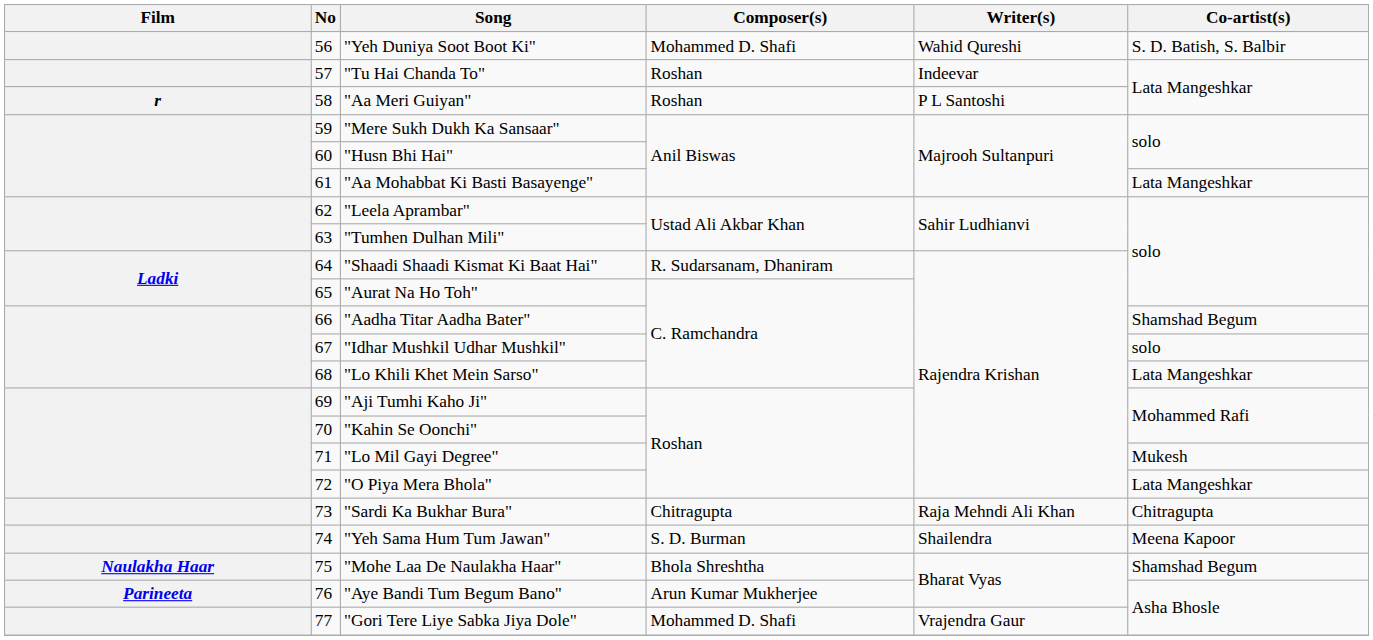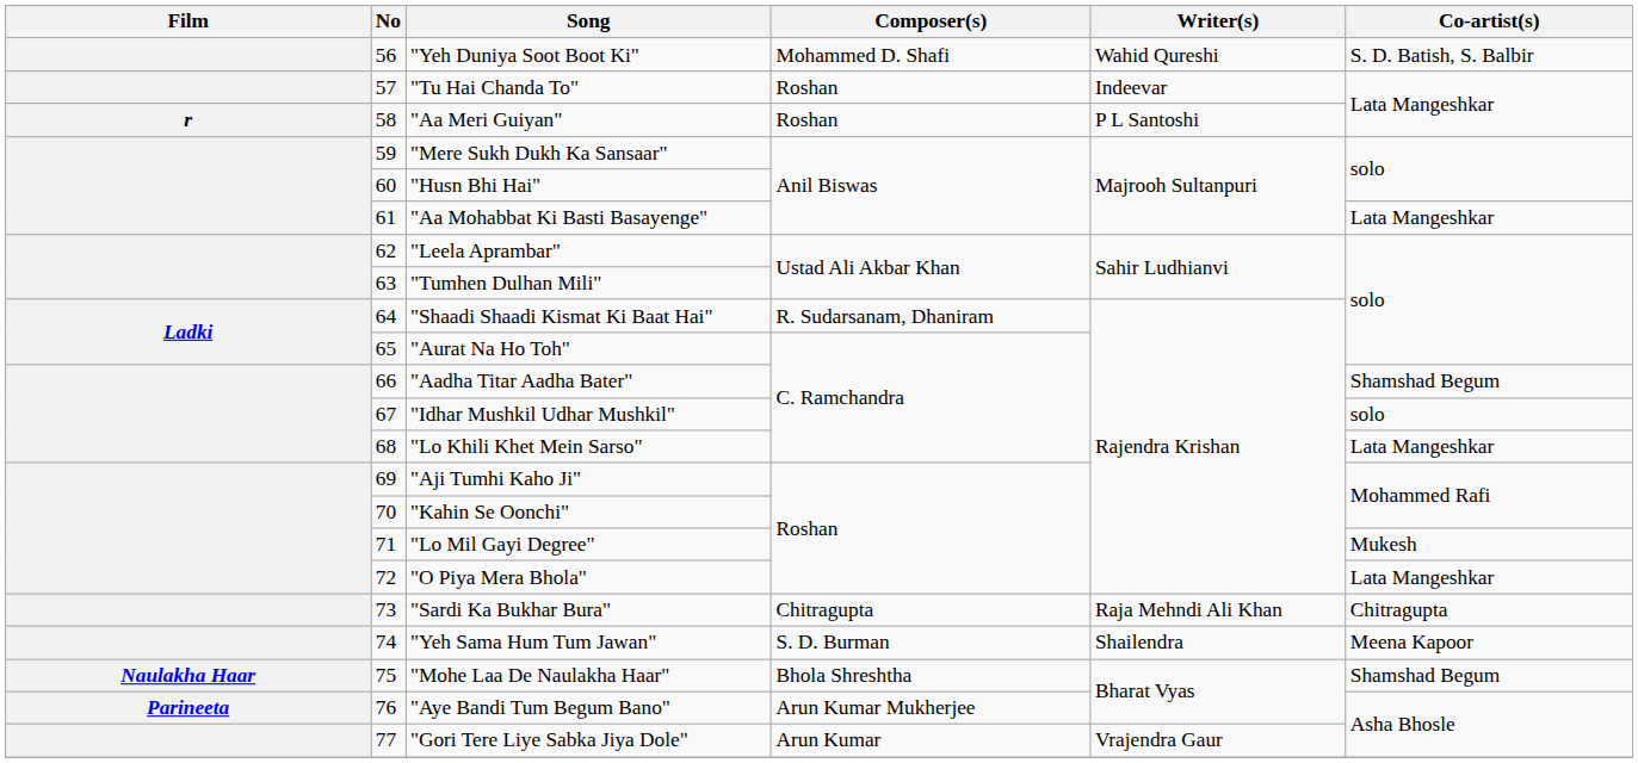"Gori Tere Liye Sabka Jiya Dole" | Composer(s): Mohammed D. Shafi -> Arun Kumar
